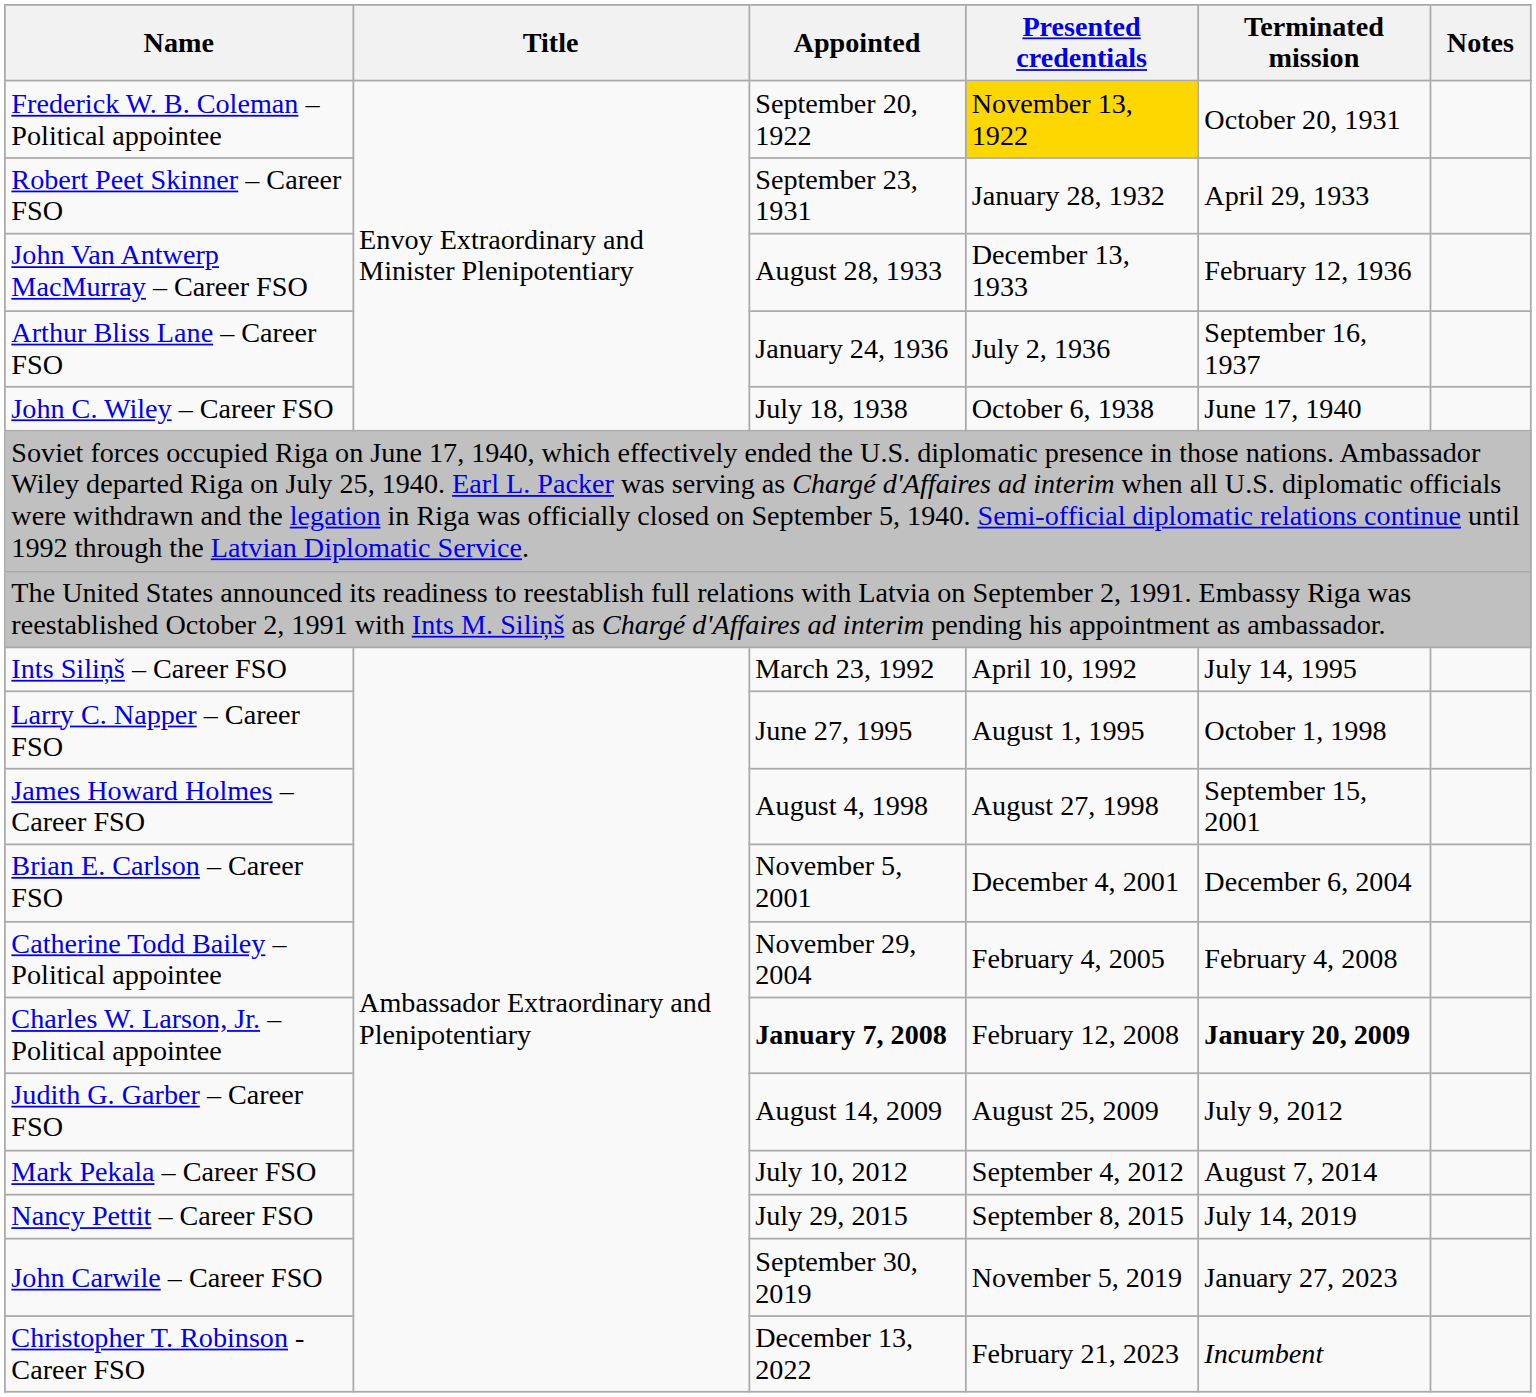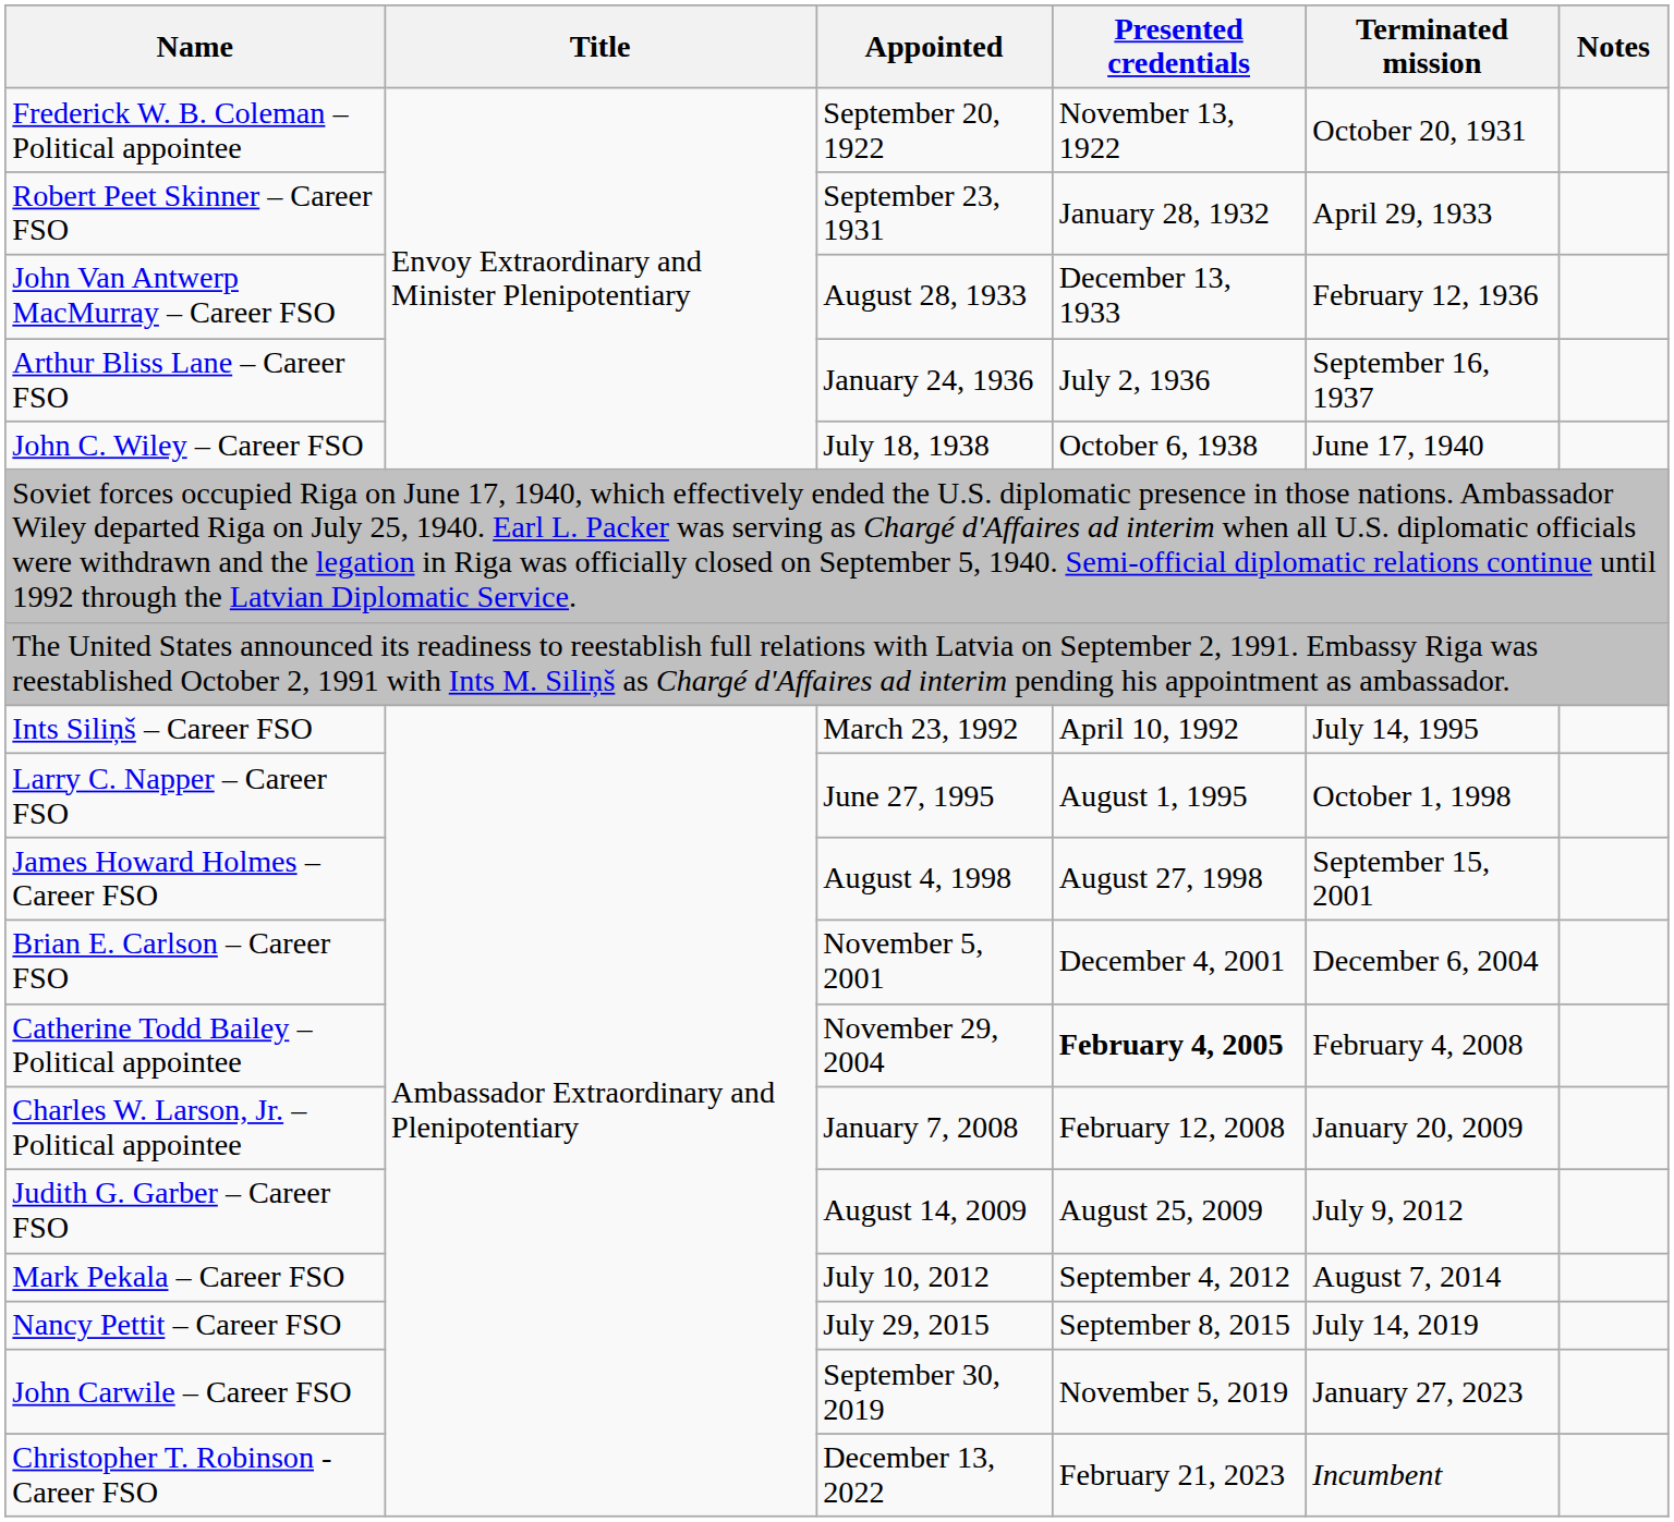Frederick W. B. Coleman – Political appointee | Presented credentials: gold background -> no background
Catherine Todd Bailey – Political appointee | Presented credentials: normal -> bold
Charles W. Larson, Jr. – Political appointee | Appointed: bold -> normal
Charles W. Larson, Jr. – Political appointee | Terminated mission: bold -> normal
